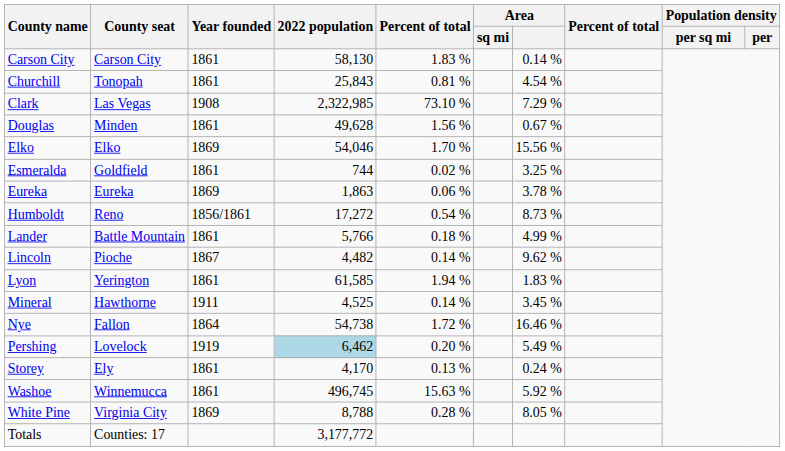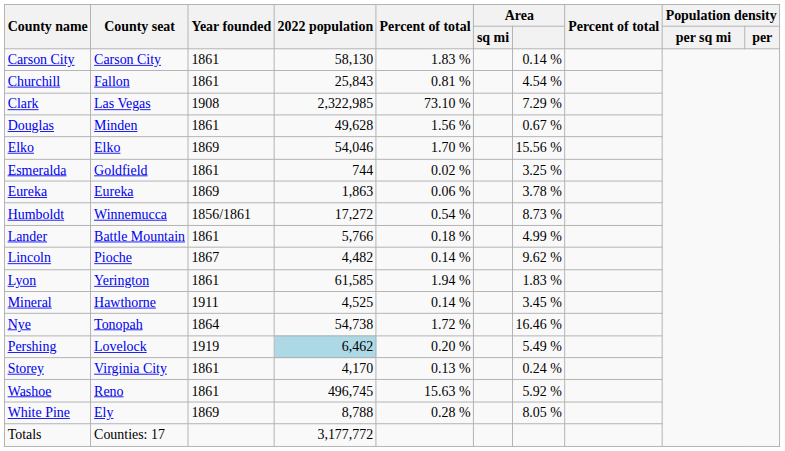Churchill | County seat: Tonopah -> Fallon
Humboldt | County seat: Reno -> Winnemucca
Nye | County seat: Fallon -> Tonopah
Storey | County seat: Ely -> Virginia City
Washoe | County seat: Winnemucca -> Reno
White Pine | County seat: Virginia City -> Ely
